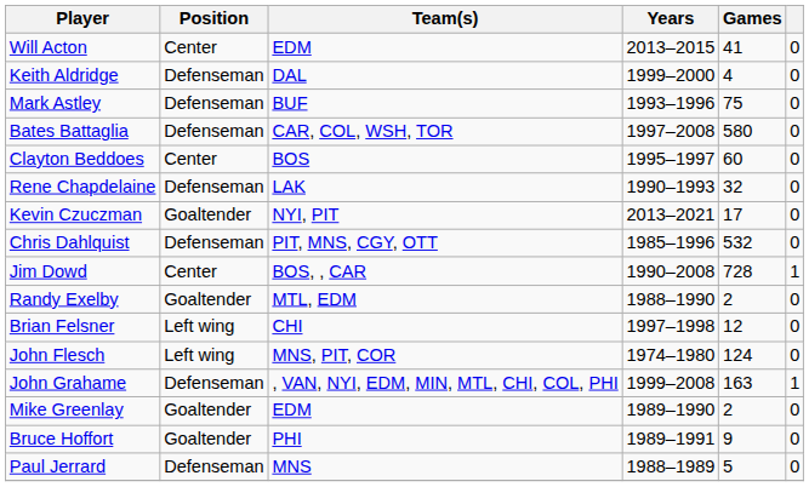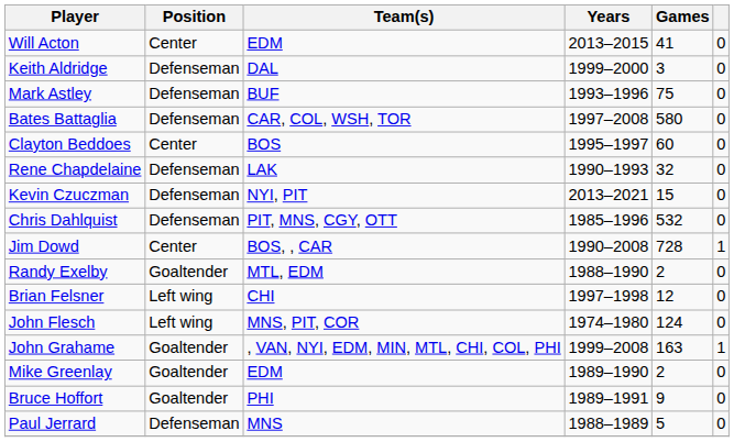Keith Aldridge | Games: 4 -> 3
Kevin Czuczman | Position: Goaltender -> Defenseman
Kevin Czuczman | Games: 17 -> 15
John Grahame | Position: Defenseman -> Goaltender
